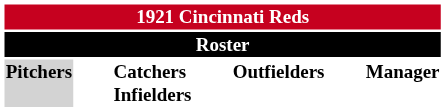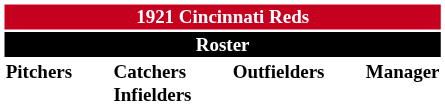Pitchers | column 1: lightgrey background -> no background
